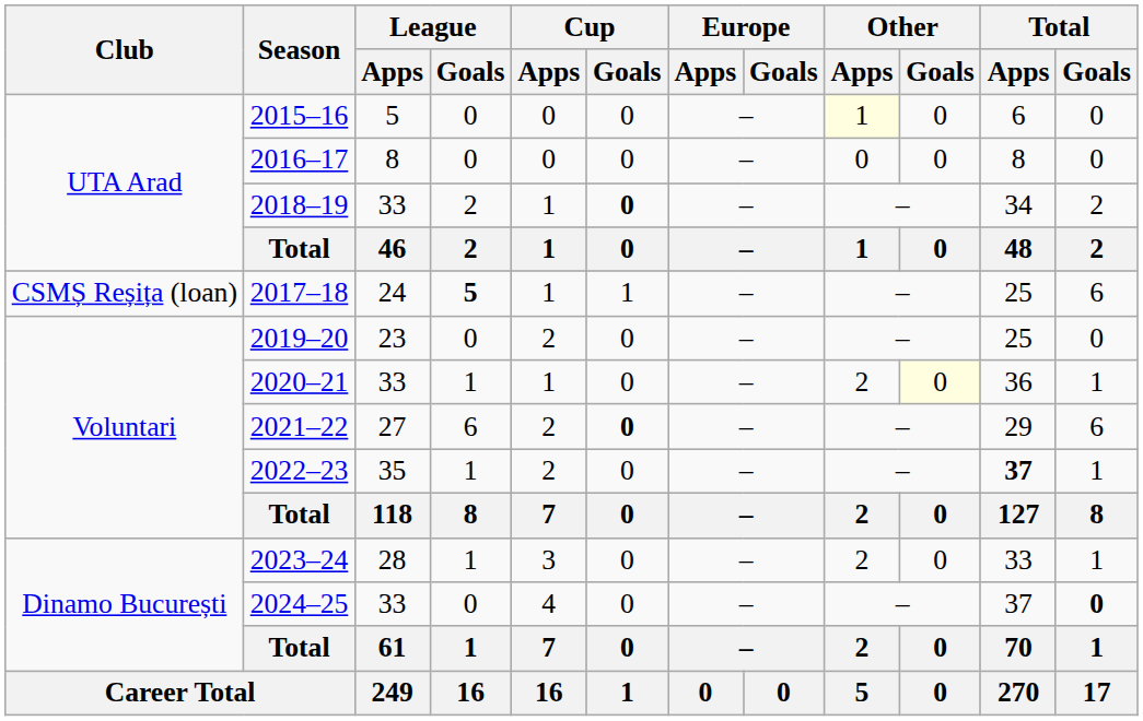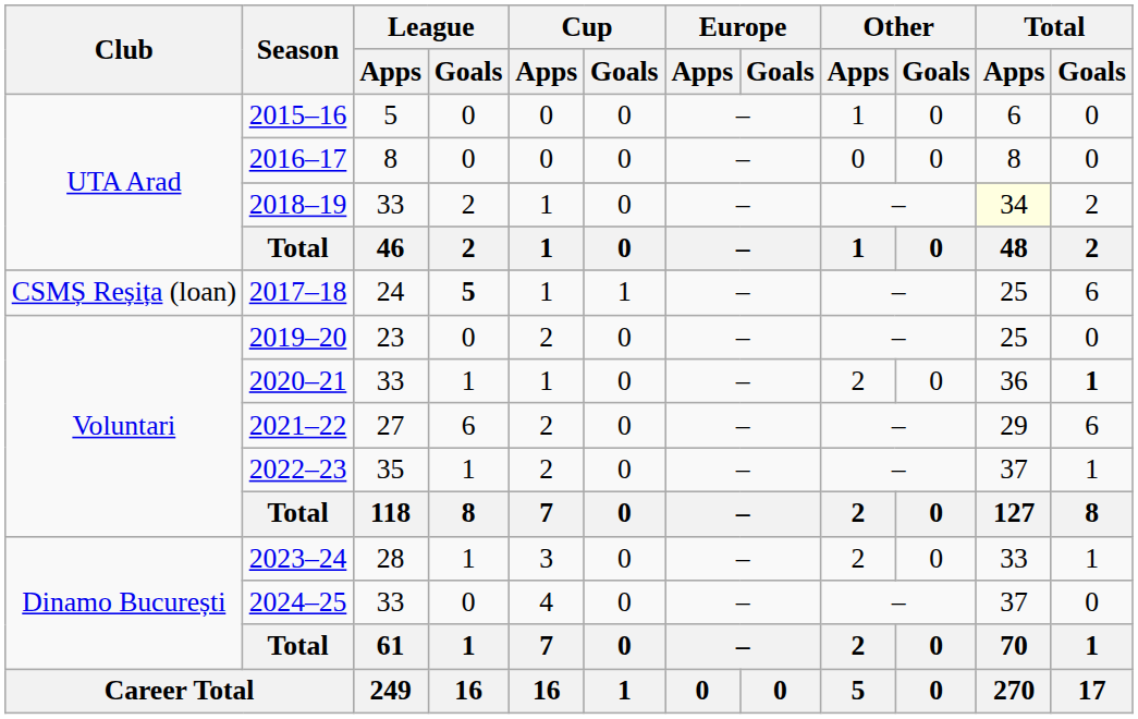2015–16 | Other / Apps: lightyellow background -> no background
2018–19 | Cup / Goals: bold -> normal
2018–19 | Total / Apps: no background -> lightyellow background
2020–21 | Other / Goals: lightyellow background -> no background
2020–21 | Total / Goals: normal -> bold
2021–22 | Cup / Goals: bold -> normal
2022–23 | Total / Apps: bold -> normal
2024–25 | Total / Goals: bold -> normal
